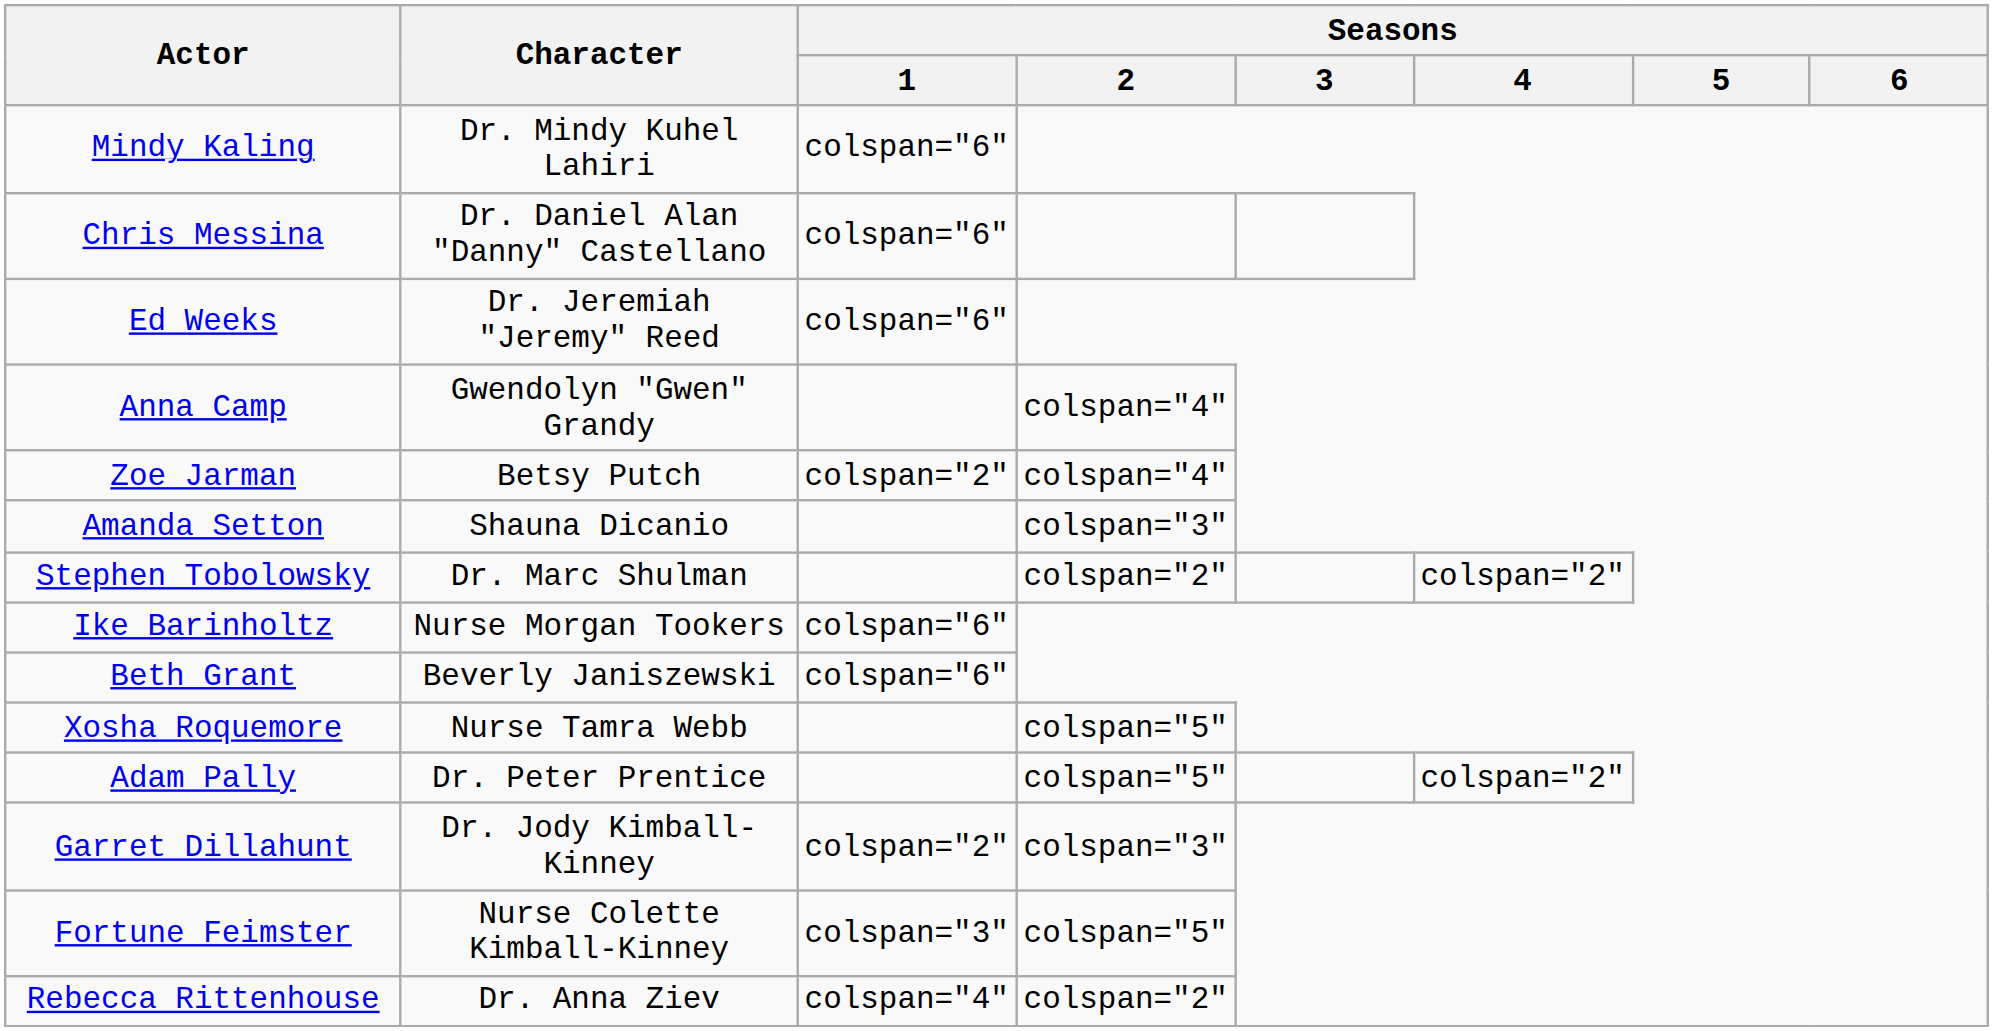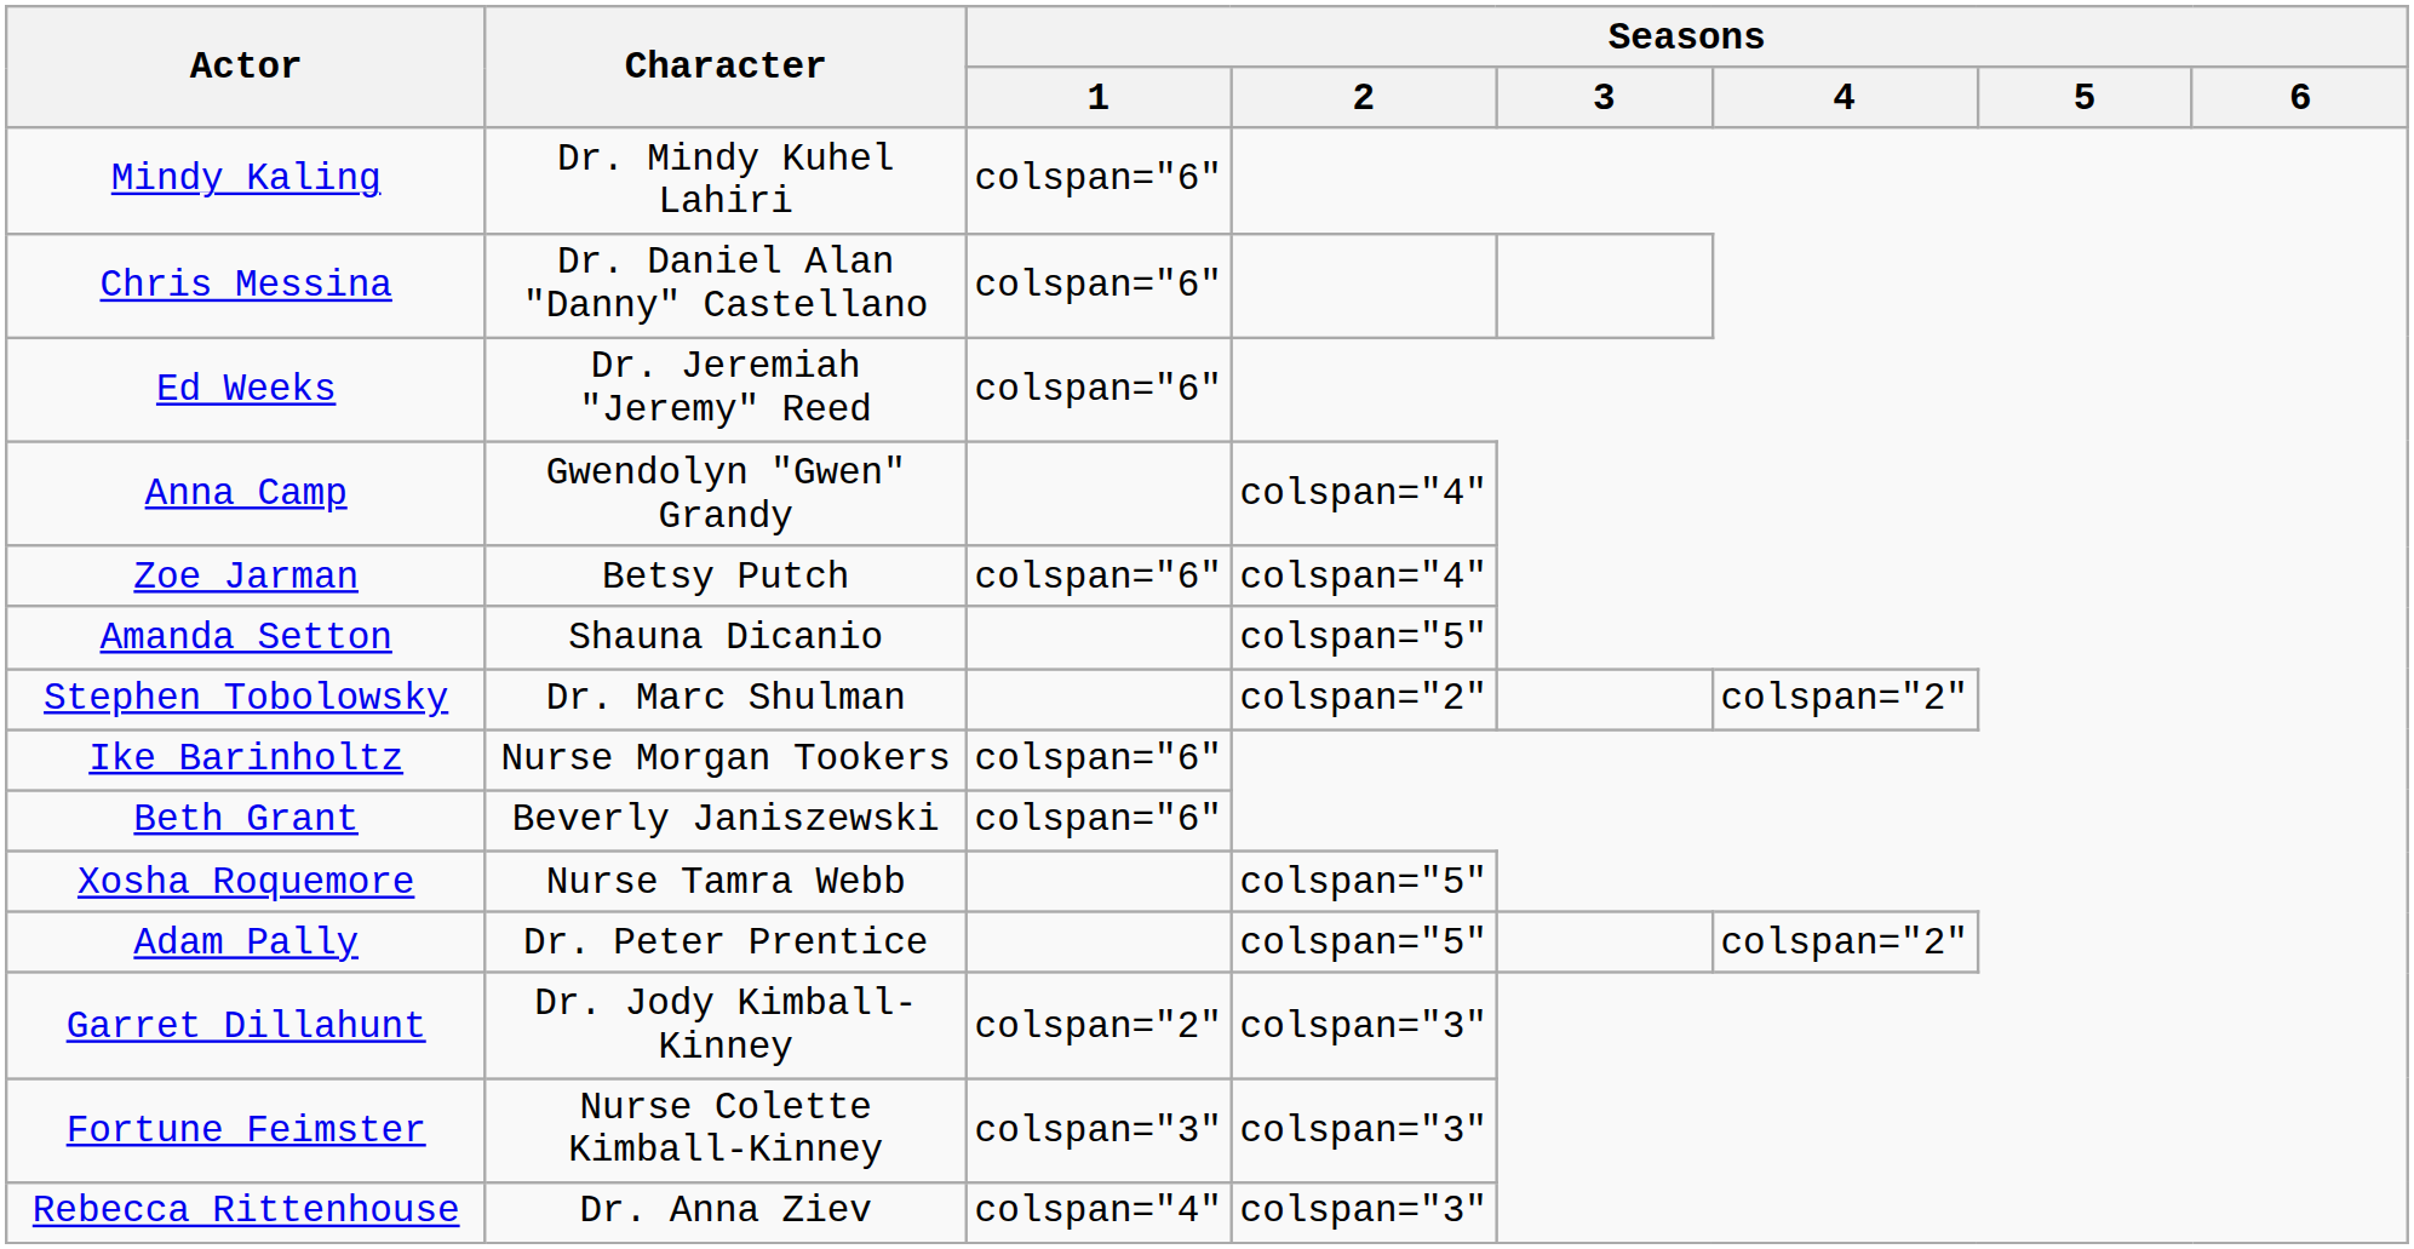Zoe Jarman | Seasons / 1: colspan="2" -> colspan="6"
Amanda Setton | Seasons / 2: colspan="3" -> colspan="5"
Fortune Feimster | Seasons / 2: colspan="5" -> colspan="3"
Rebecca Rittenhouse | Seasons / 2: colspan="2" -> colspan="3"
